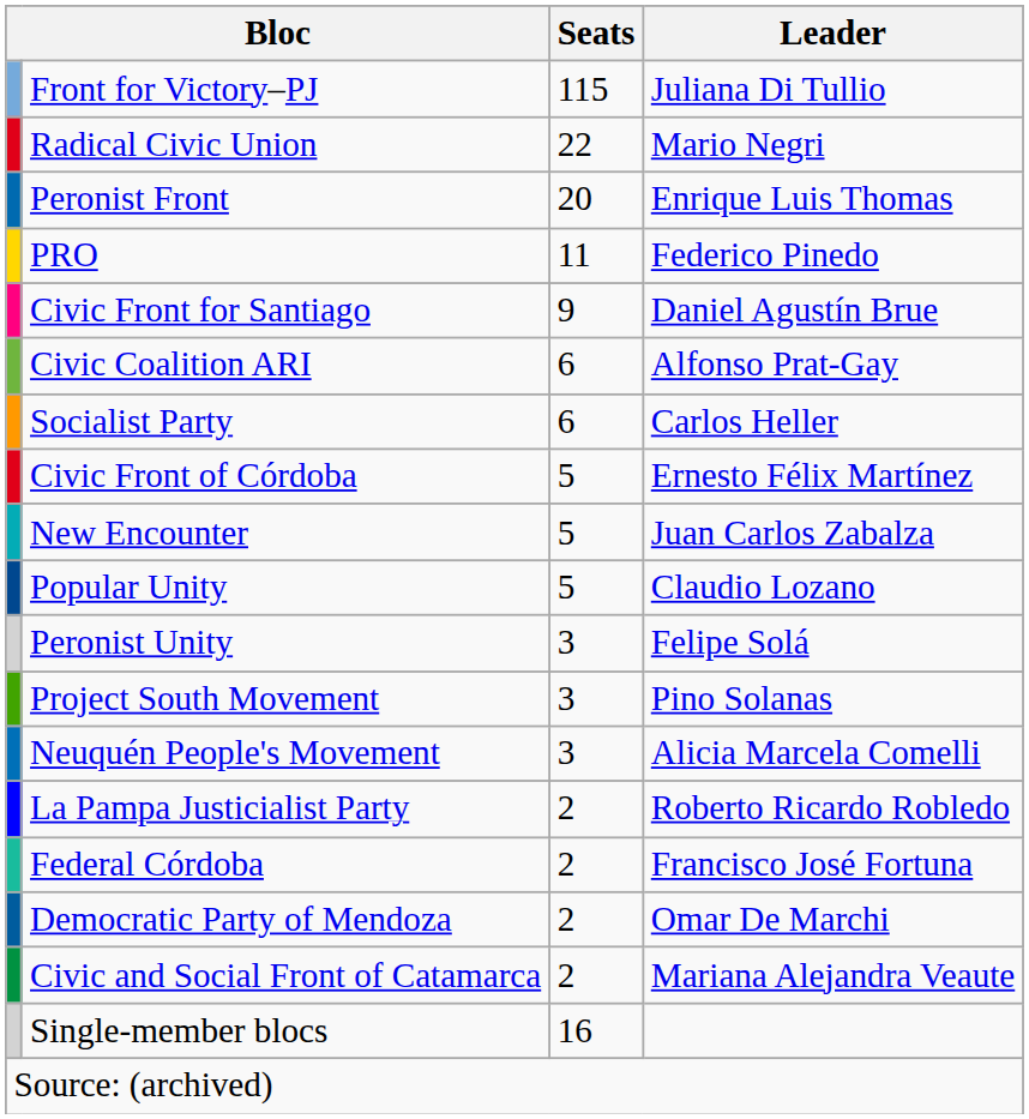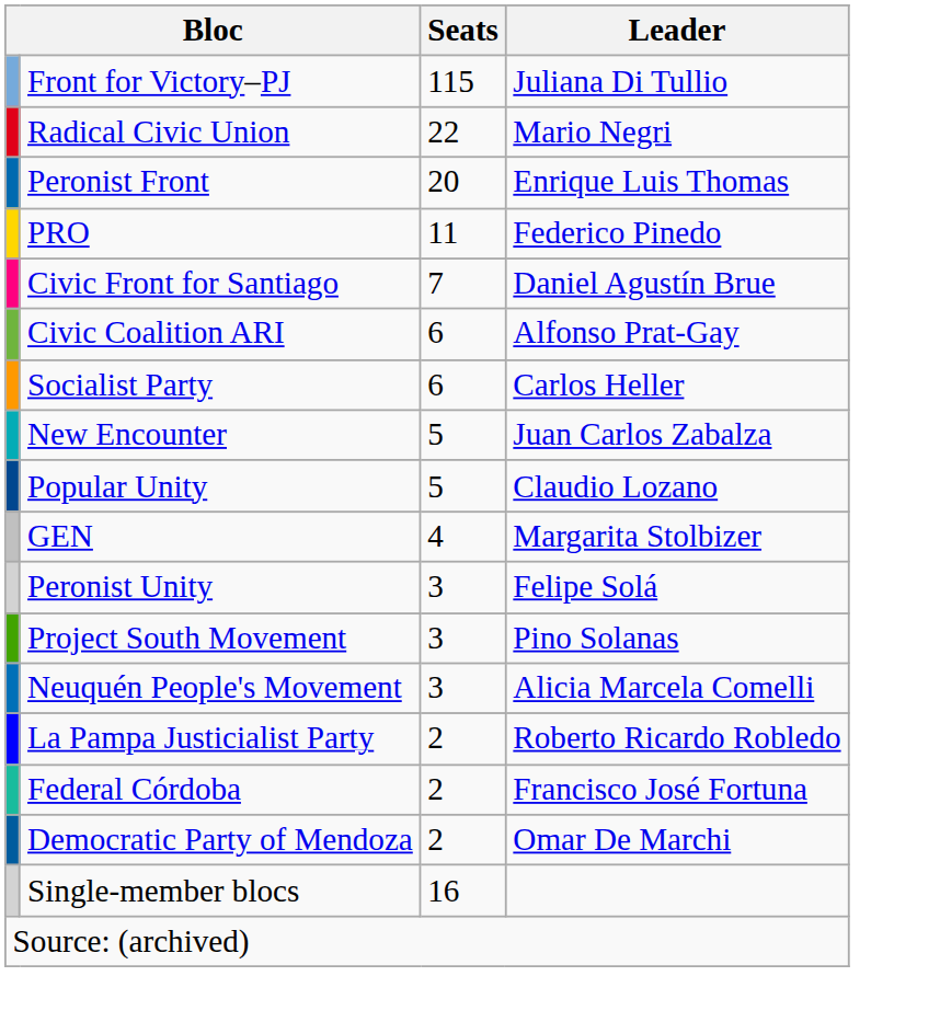Civic Front for Santiago | Seats: 9 -> 7
- row: Civic Front of Córdoba | 5 | Ernesto Félix Martínez
+ row: GEN | 4 | Margarita Stolbizer
- row: Civic and Social Front of Catamarca | 2 | Mariana Alejandra Veaute
